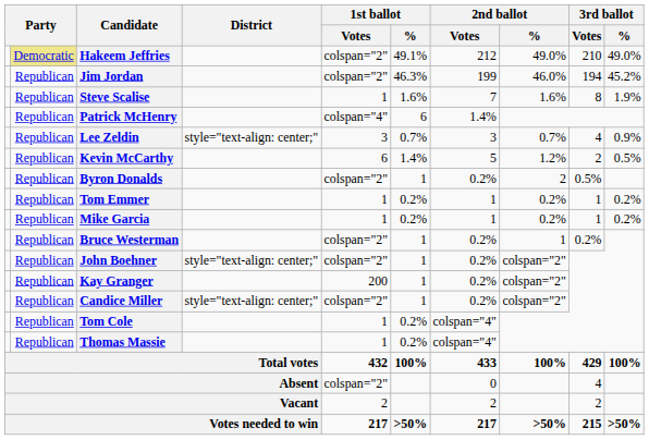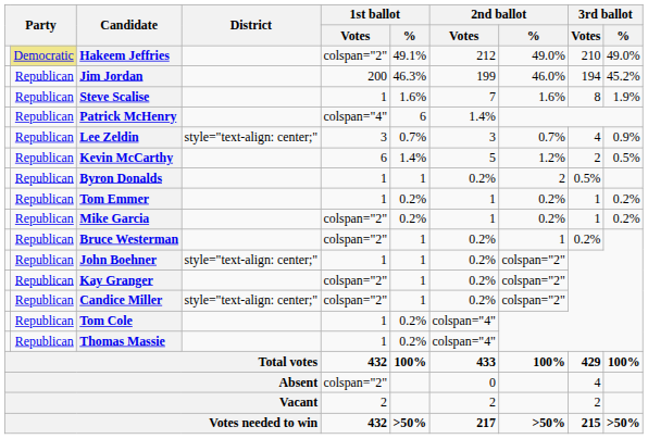Jim Jordan | 1st ballot / Votes: colspan="2" -> 200
Byron Donalds | 1st ballot / Votes: colspan="2" -> 1
Mike Garcia | 1st ballot / Votes: 1 -> colspan="2"
John Boehner | 1st ballot / Votes: colspan="2" -> 1
Kay Granger | 1st ballot / Votes: 200 -> colspan="2"
Votes needed to win | 1st ballot / Votes: 217 -> 432
